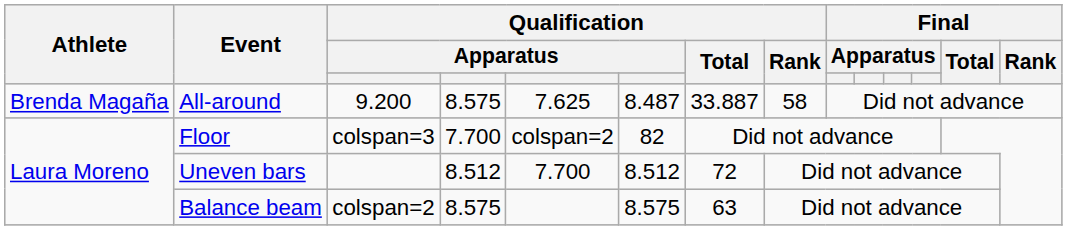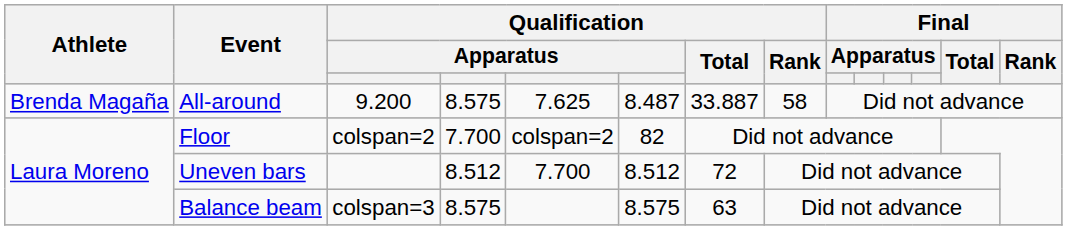Floor | column 3: colspan=3 -> colspan=2
Balance beam | column 3: colspan=2 -> colspan=3
